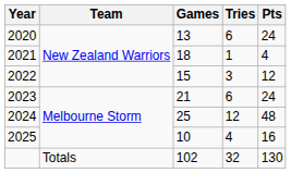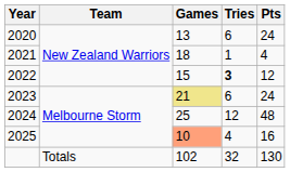2022 | Tries: normal -> bold
2023 | Games: no background -> khaki background
2025 | Games: no background -> lightsalmon background
